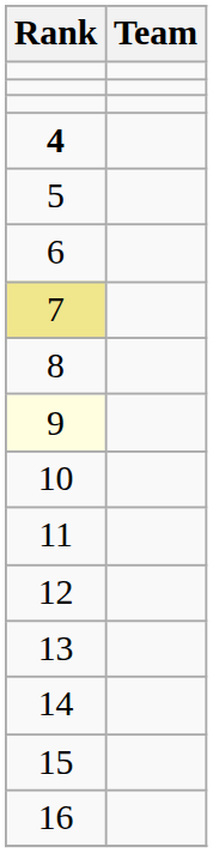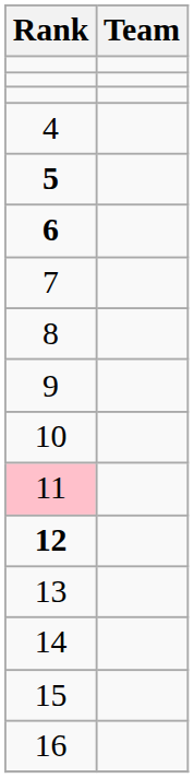row 5 | Rank: bold -> normal
row 6 | Rank: normal -> bold
row 7 | Rank: normal -> bold
row 8 | Rank: khaki background -> no background
row 10 | Rank: lightyellow background -> no background
row 12 | Rank: no background -> pink background
row 13 | Rank: normal -> bold
